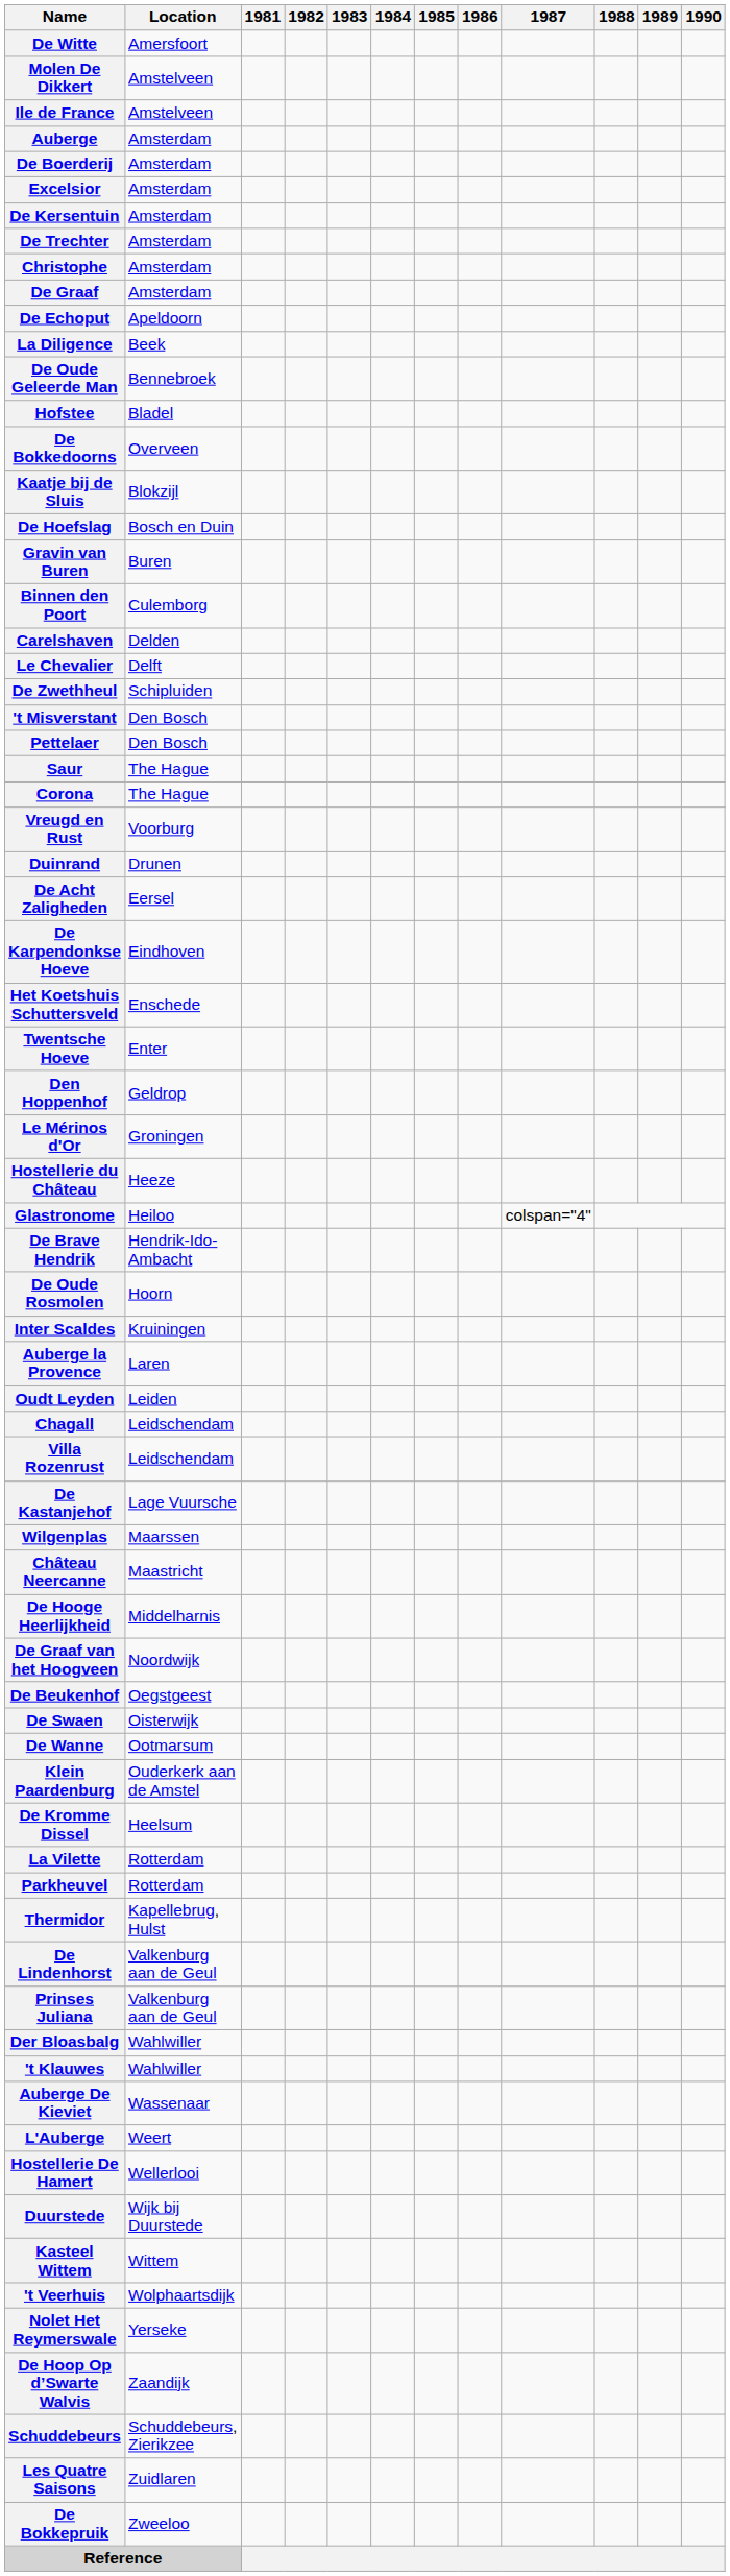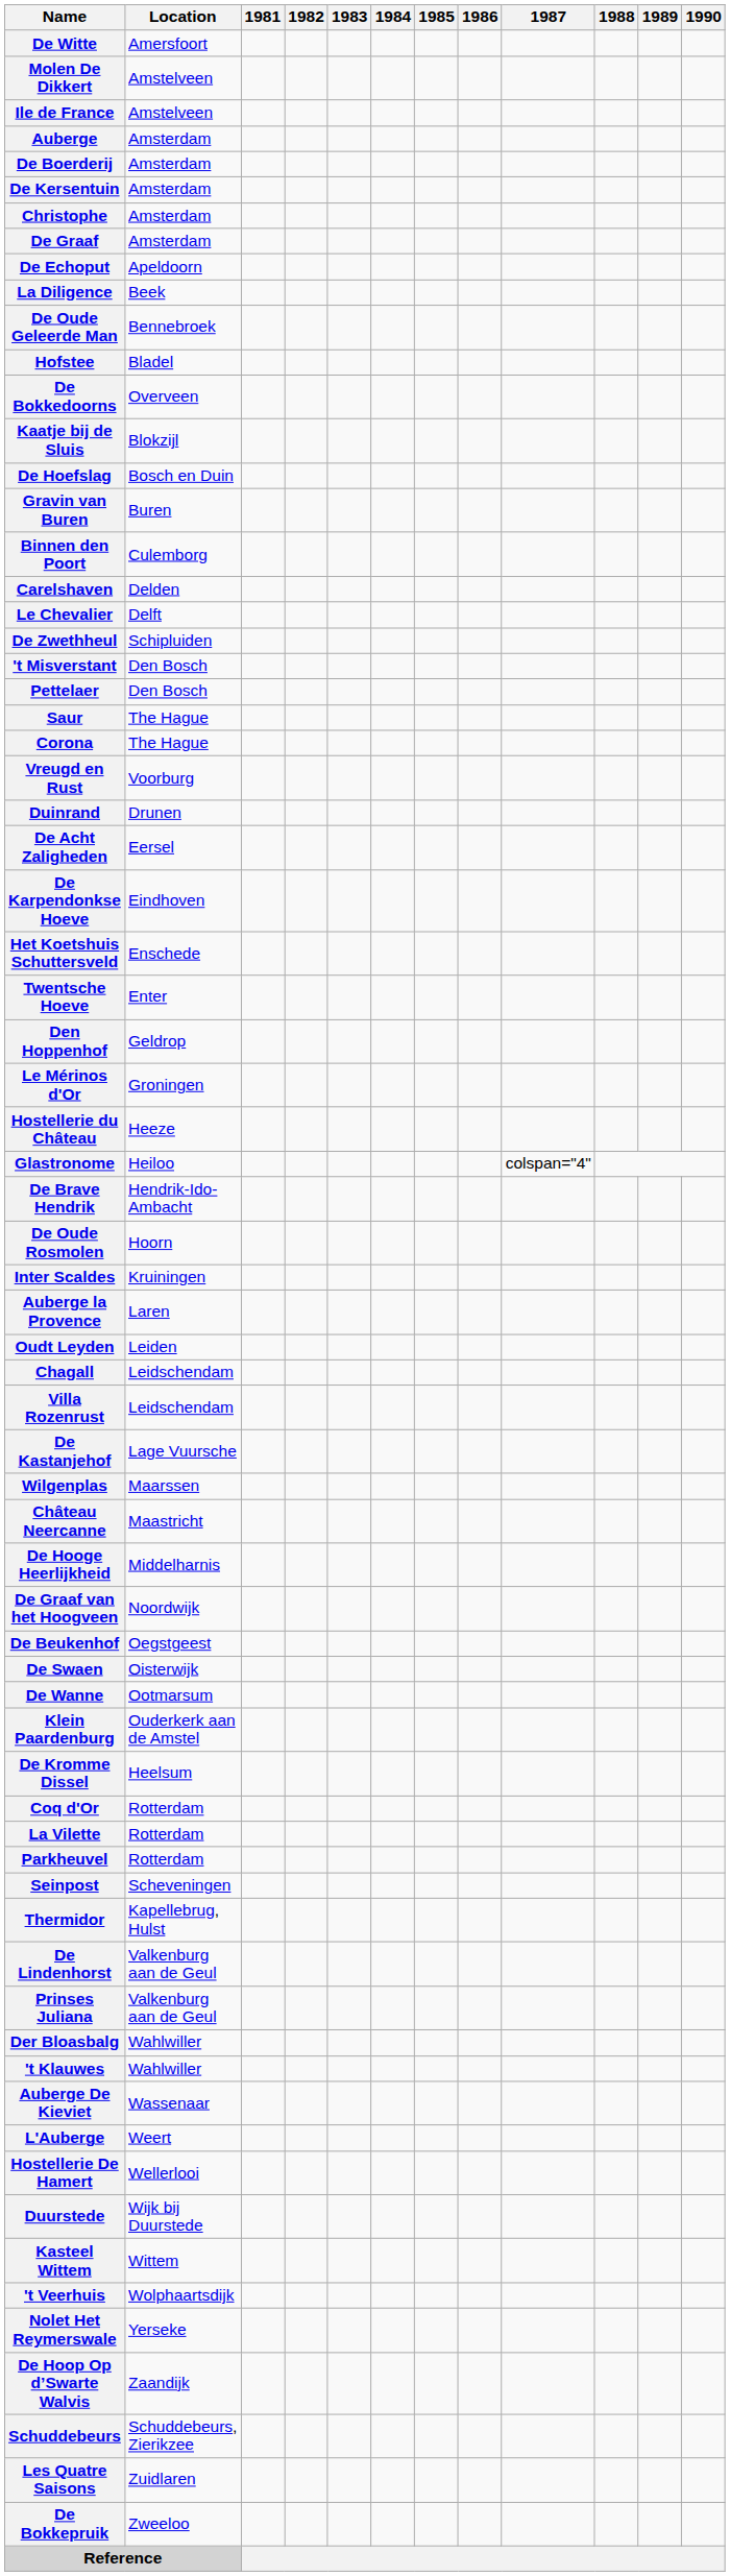- row: Excelsior | Amsterdam
- row: De Trechter | Amsterdam
+ row: Coq d'Or | Rotterdam
+ row: Seinpost | Scheveningen
